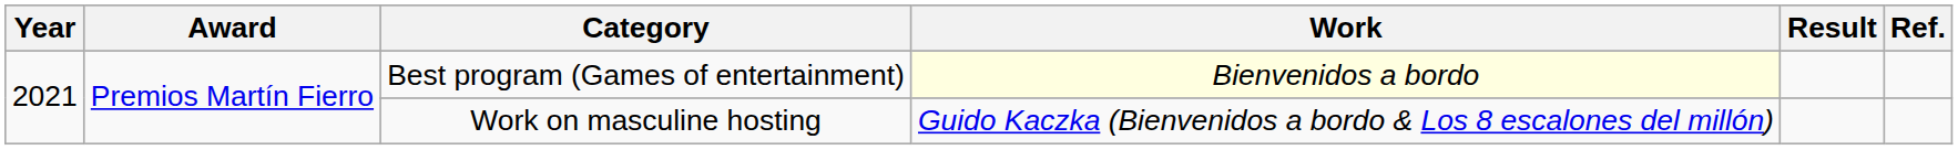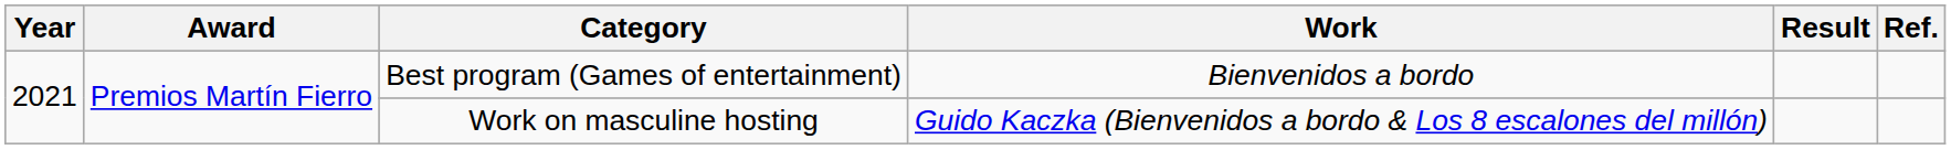Best program (Games of entertainment) | Work: lightyellow background -> no background
